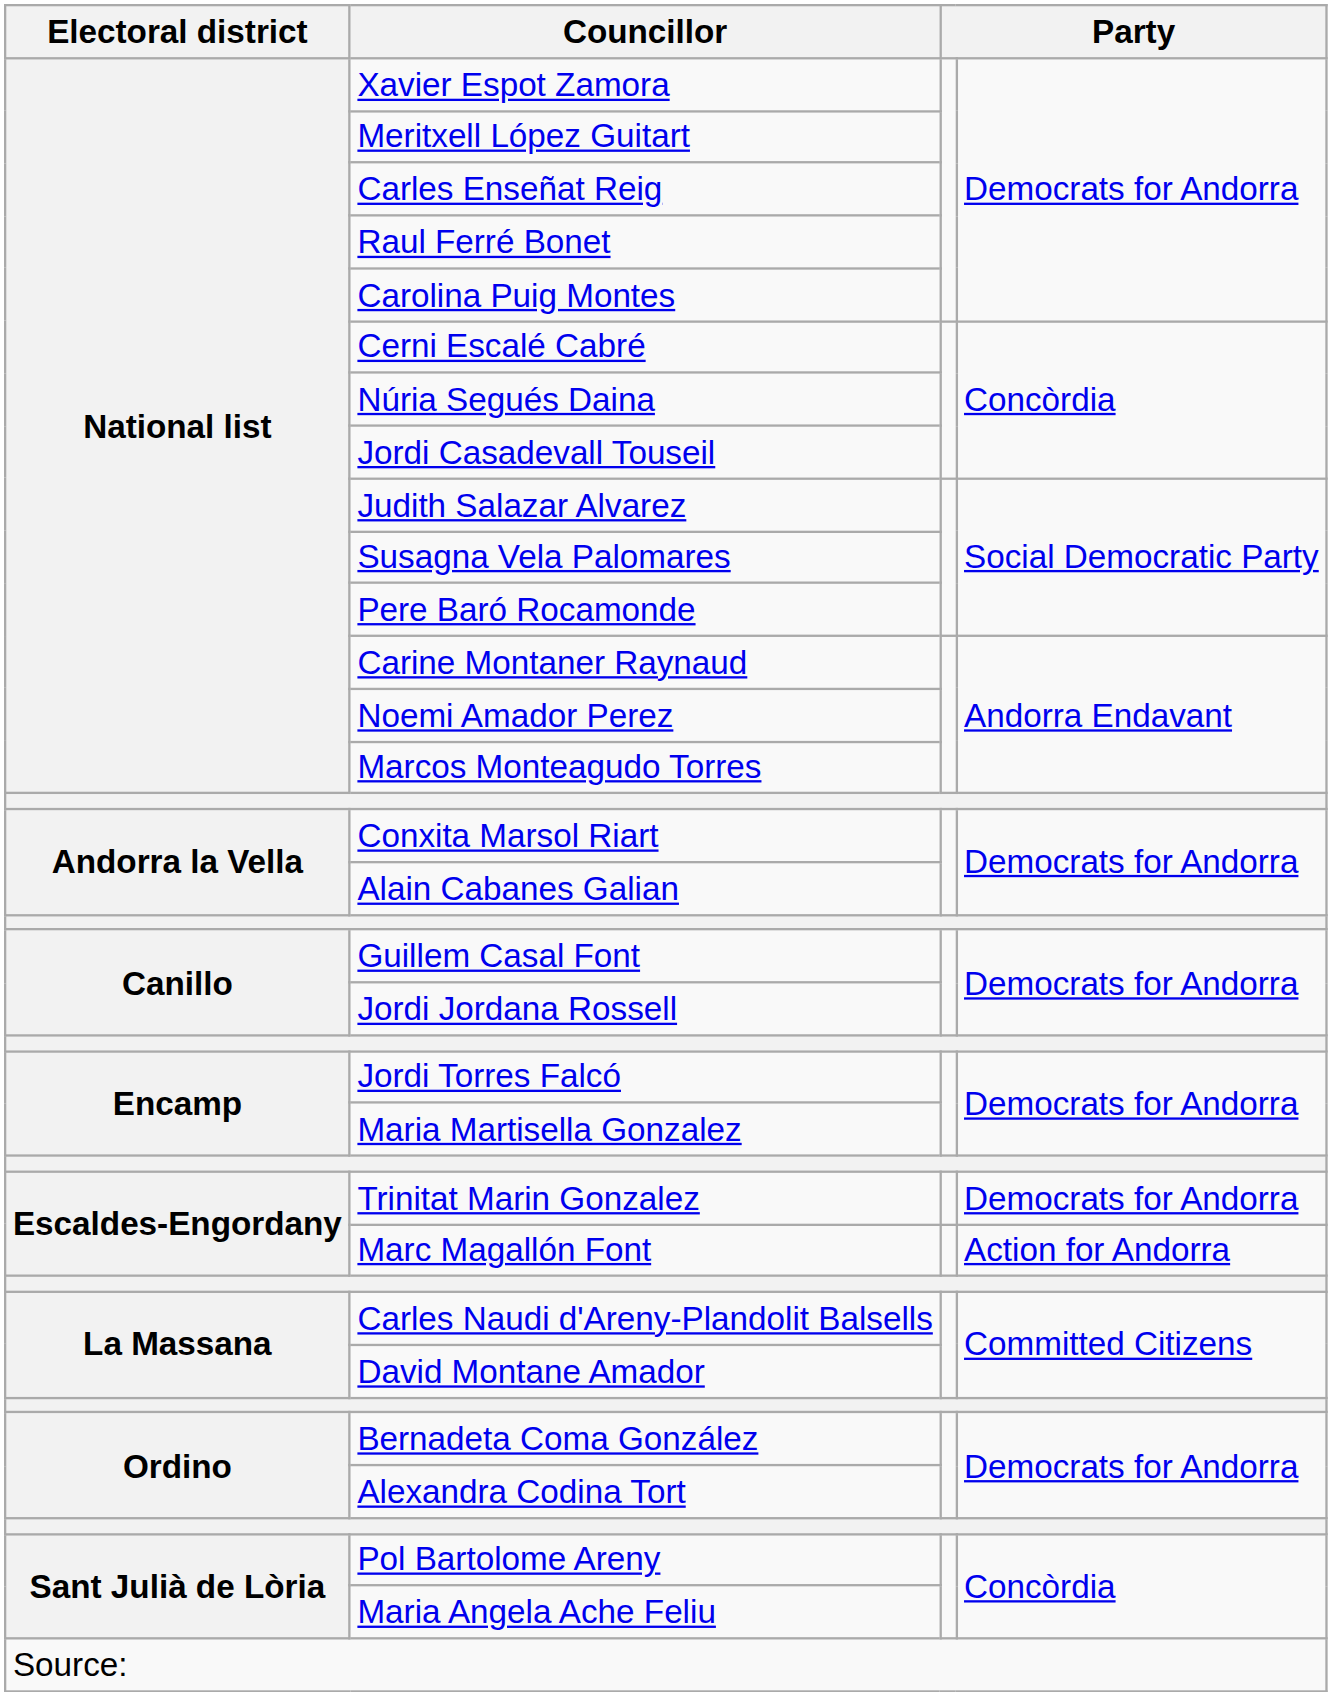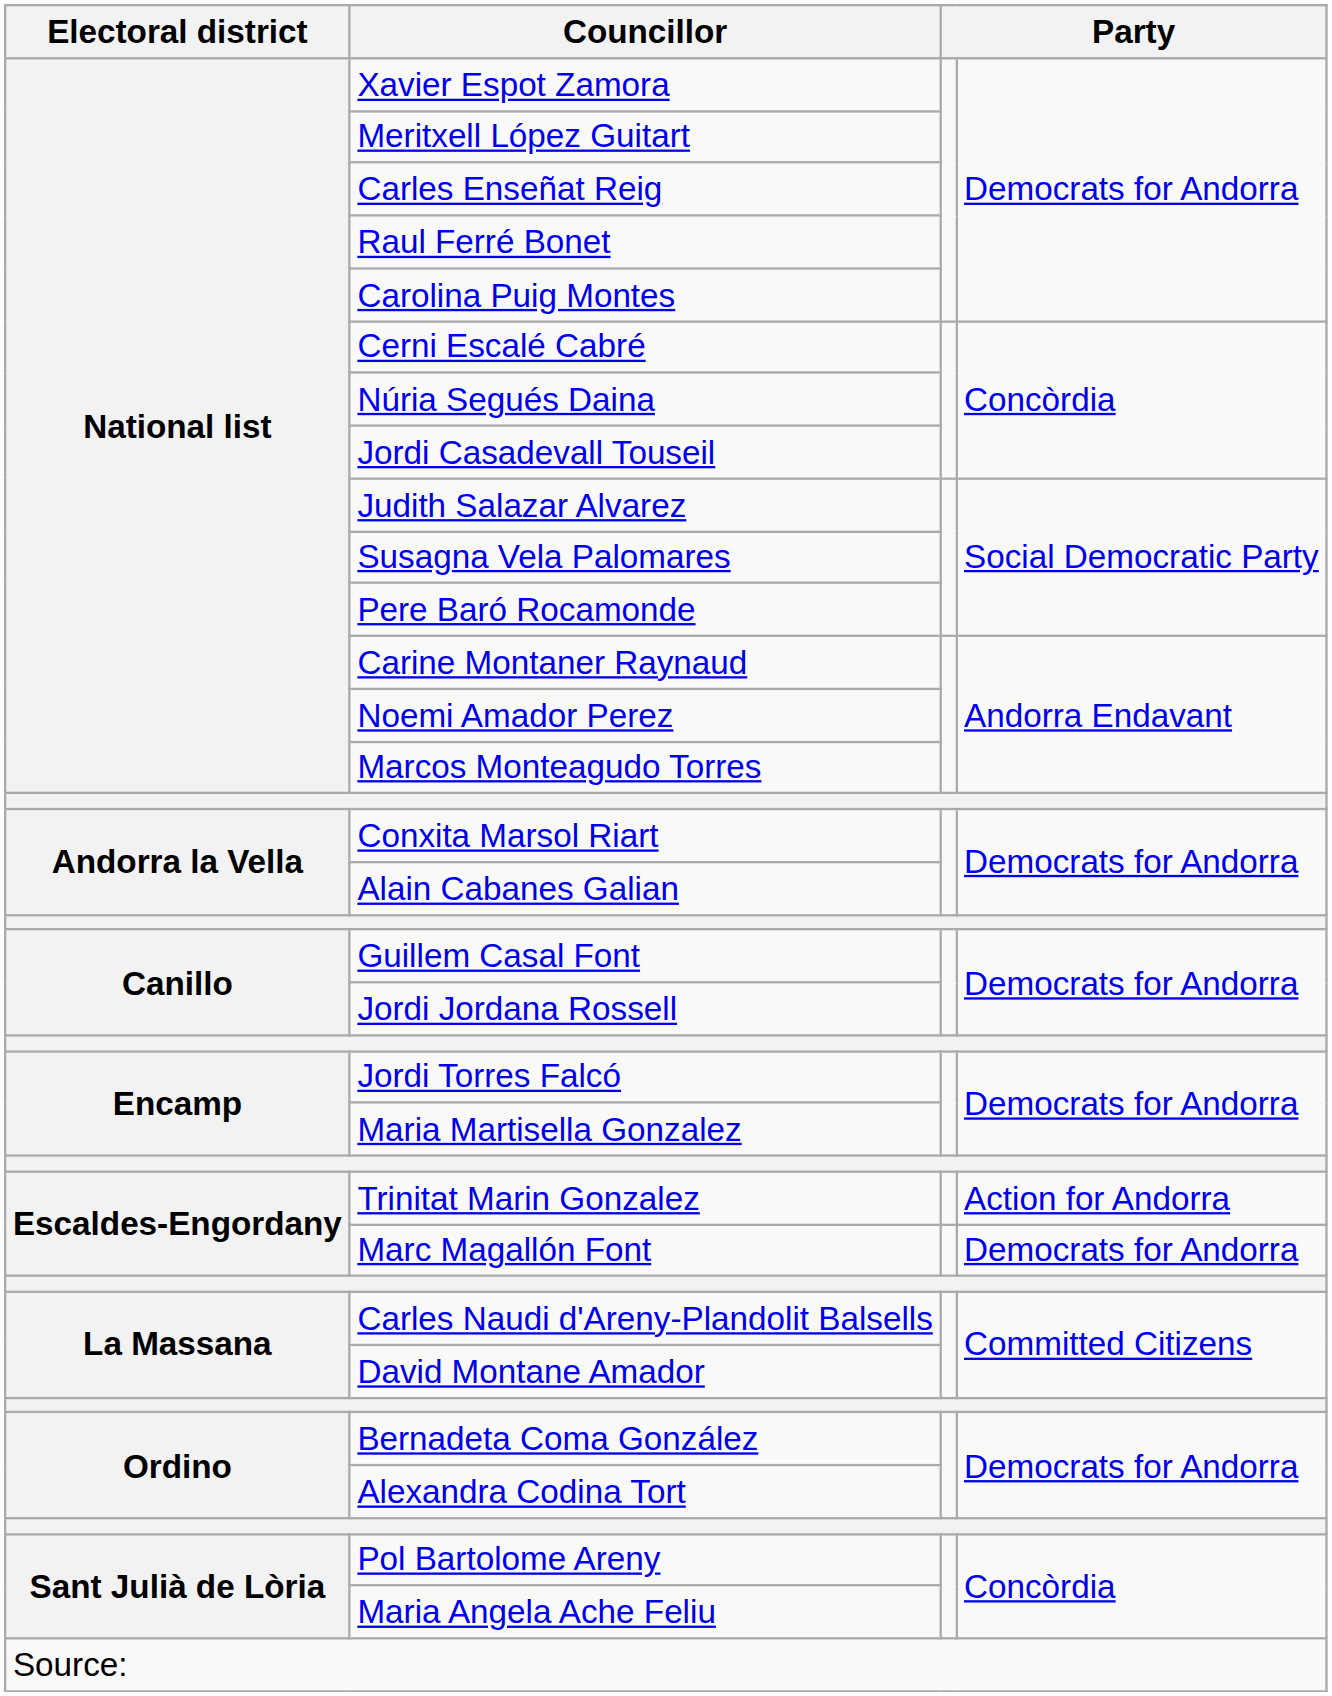Trinitat Marin Gonzalez | column 4: Democrats for Andorra -> Action for Andorra
Marc Magallón Font | column 4: Action for Andorra -> Democrats for Andorra
